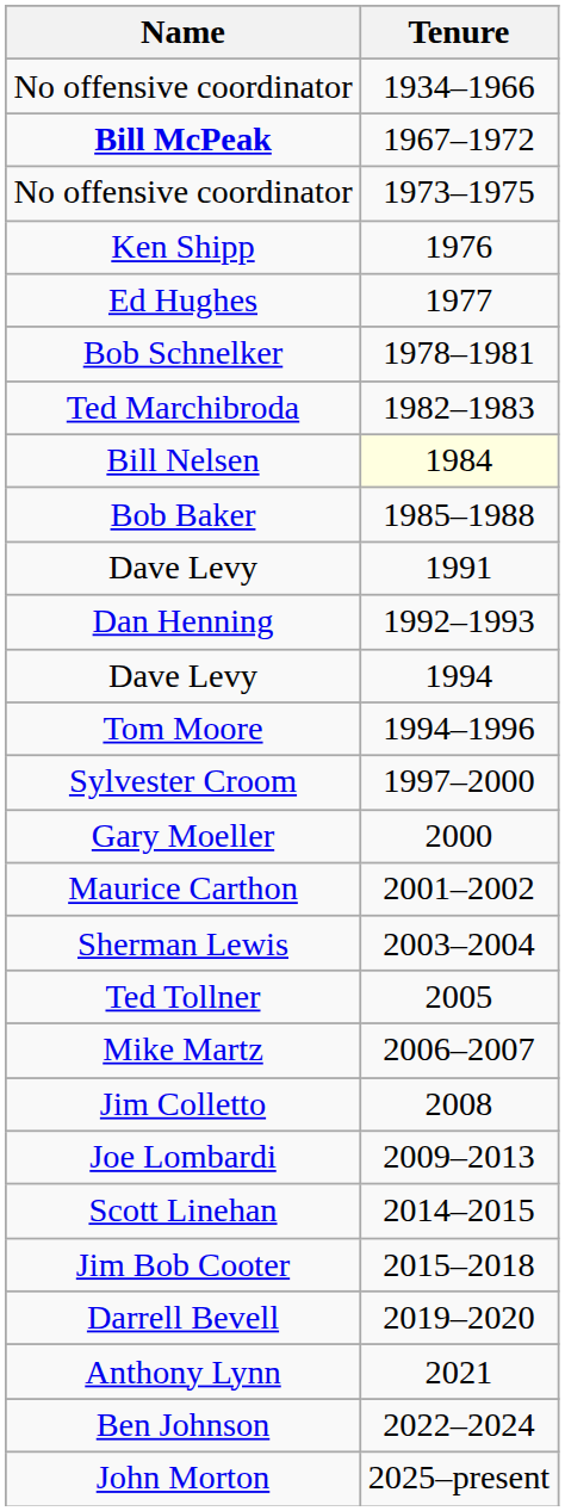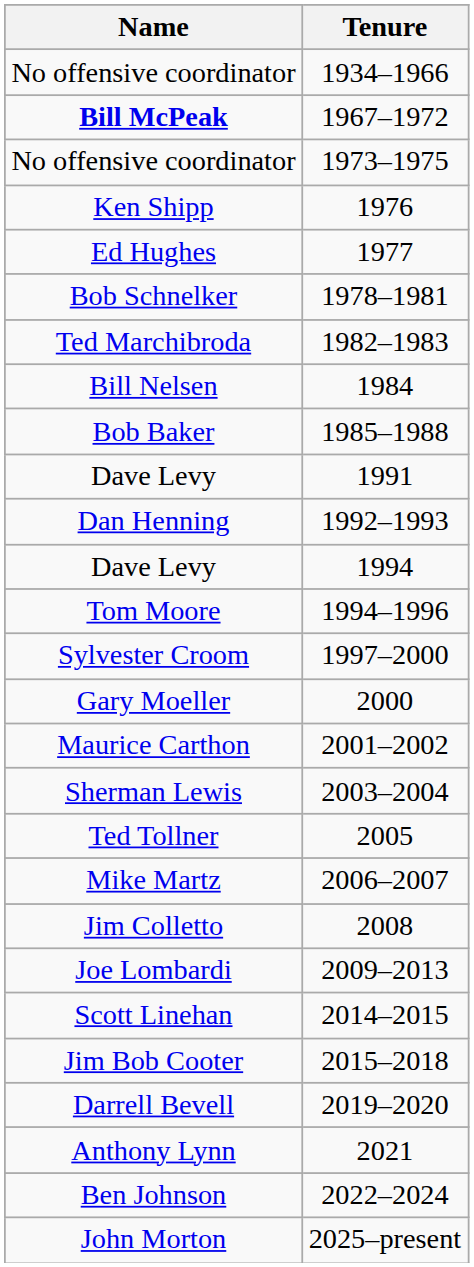row 9 | Tenure: lightyellow background -> no background
